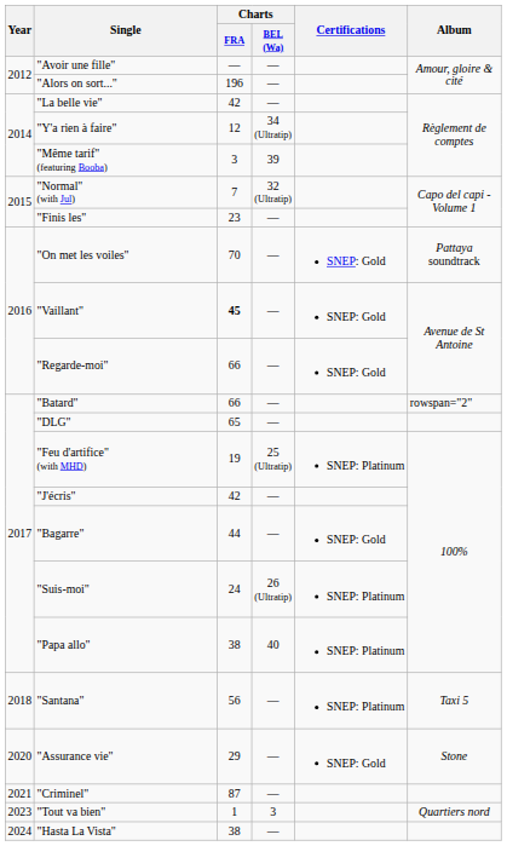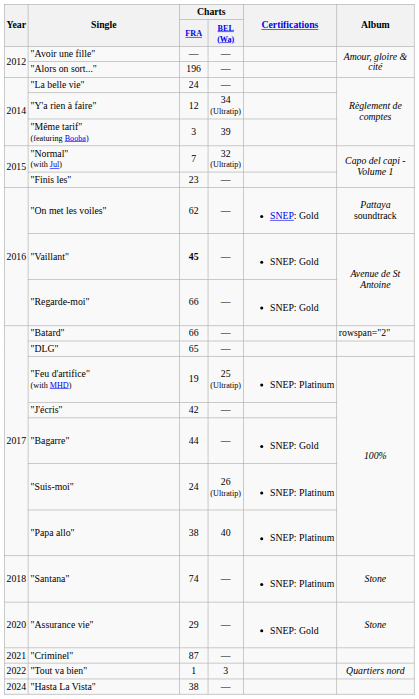"La belle vie" | Charts / FRA: 42 -> 24
"On met les voiles" | Charts / FRA: 70 -> 62
"Santana" | Charts / FRA: 56 -> 74
"Santana" | Album: Taxi 5 -> Stone
"Tout va bien" | Year: 2023 -> 2022
